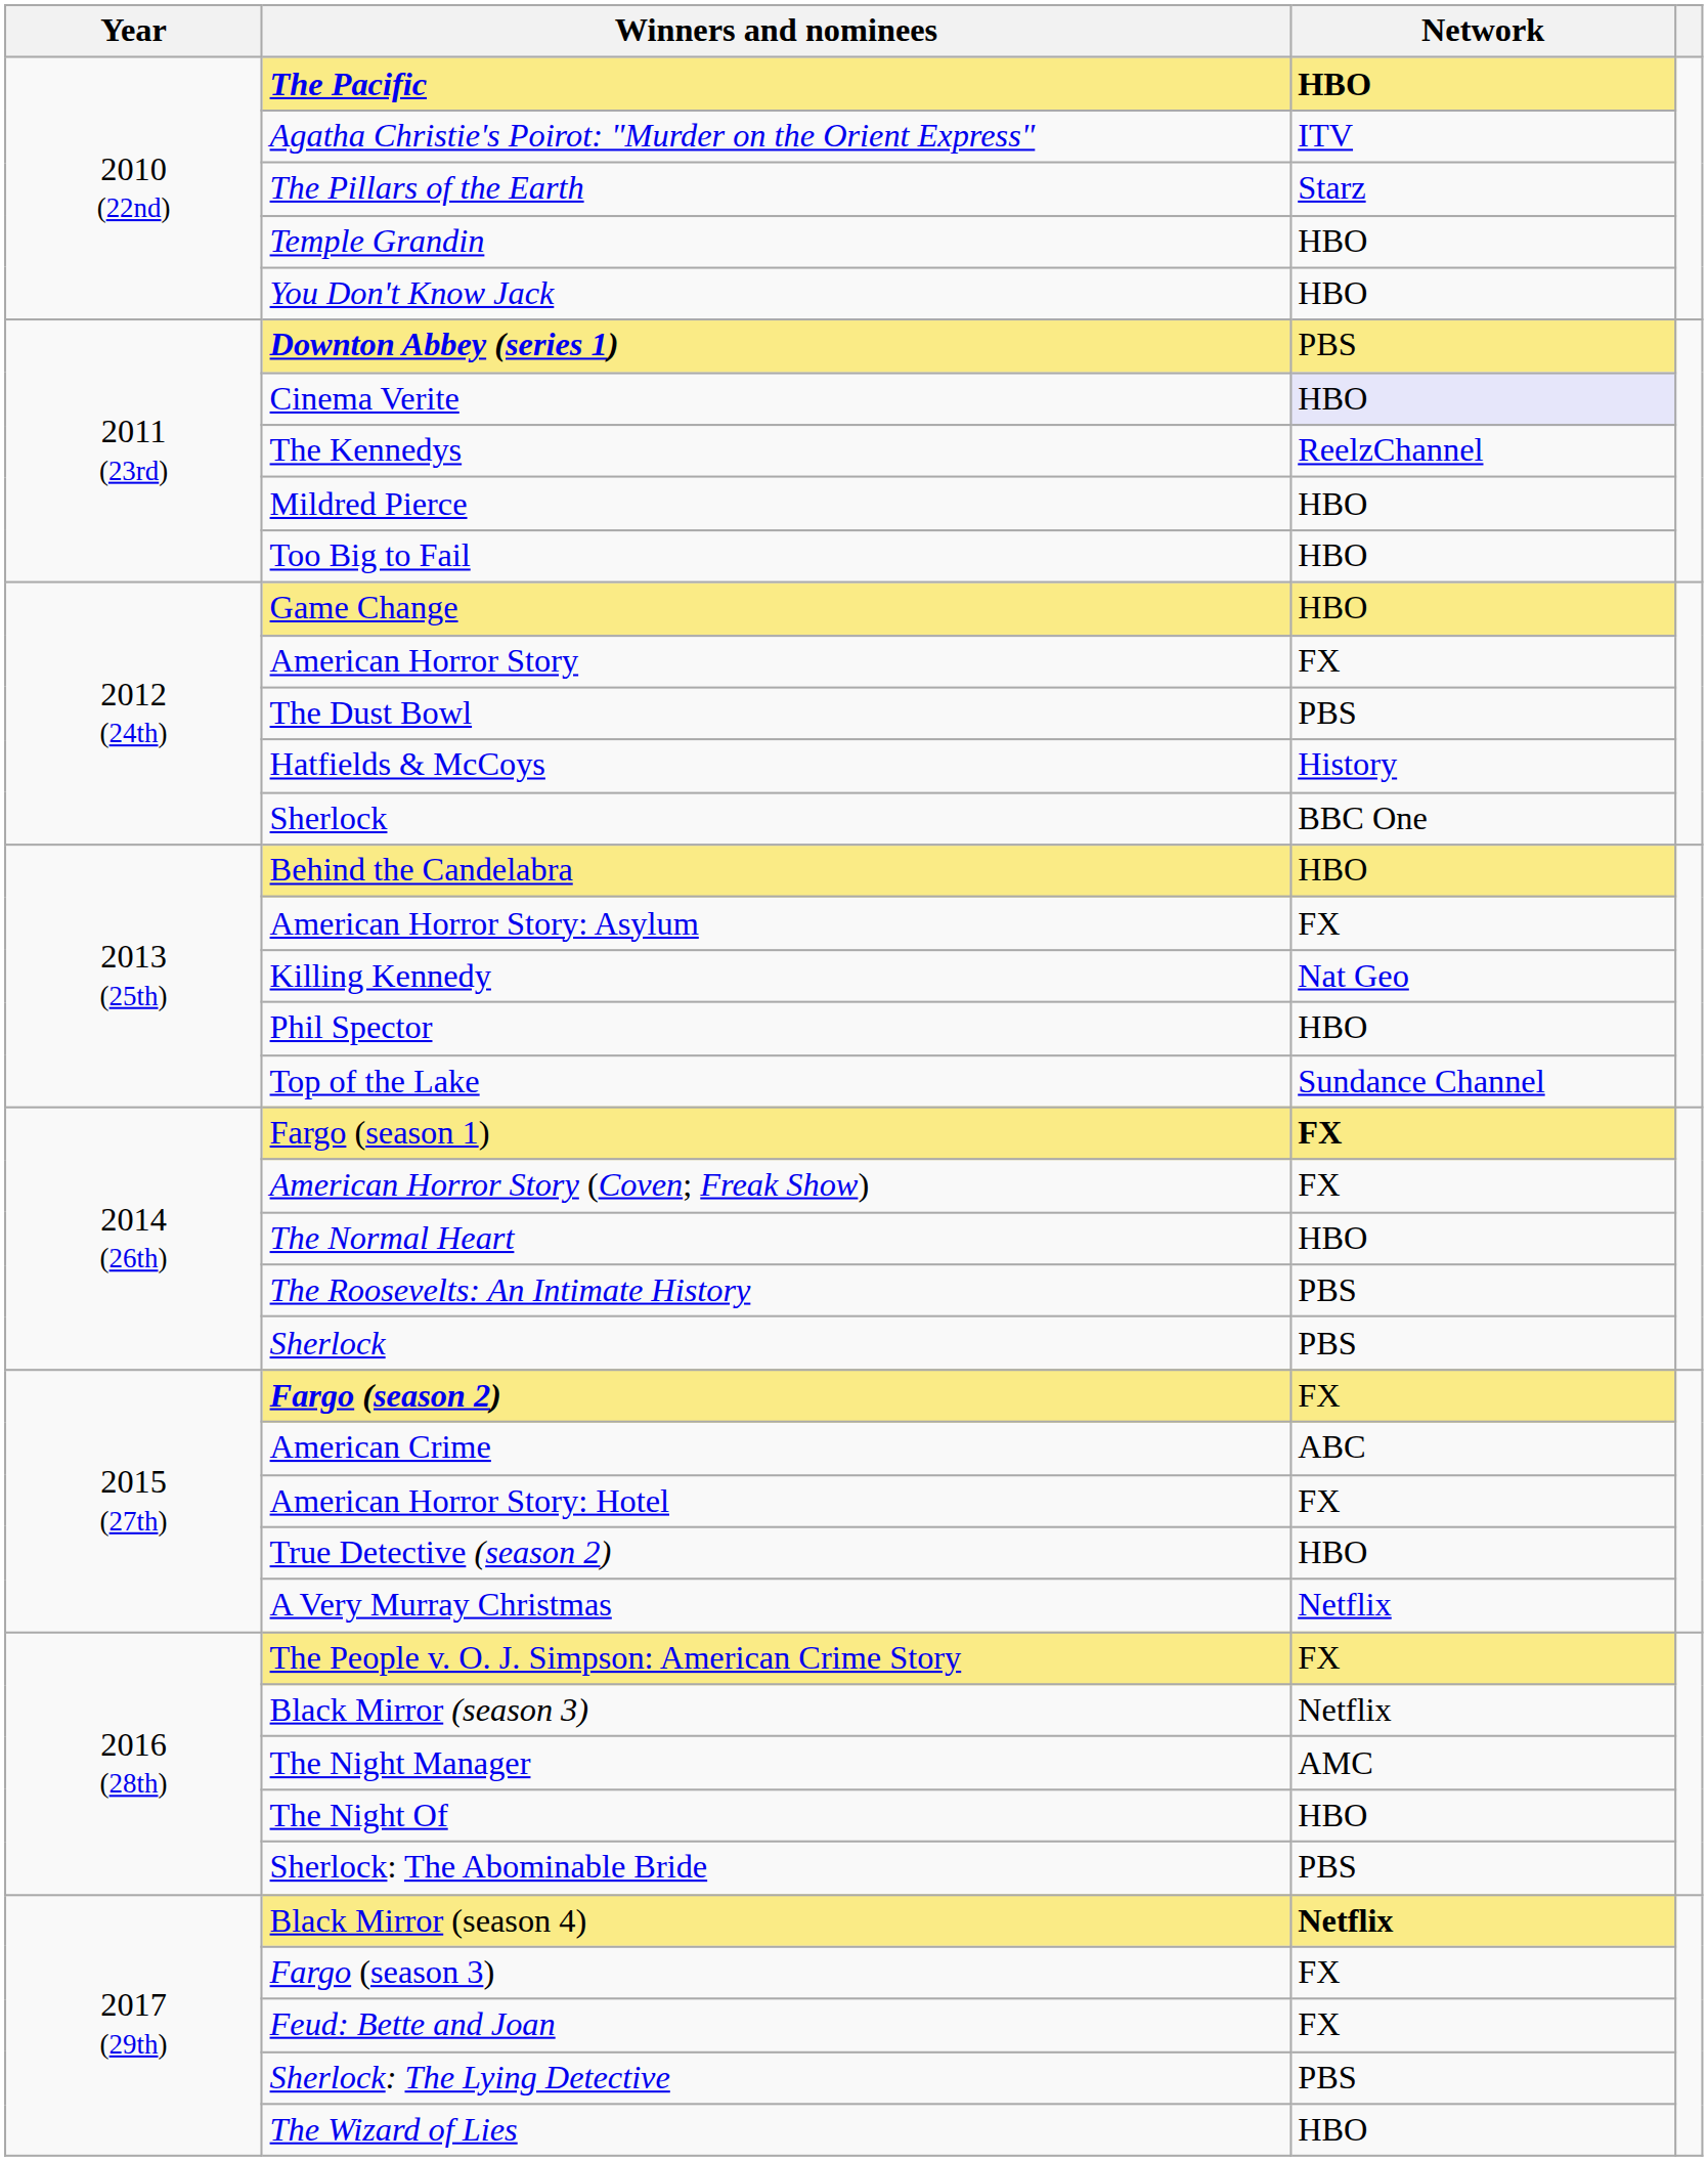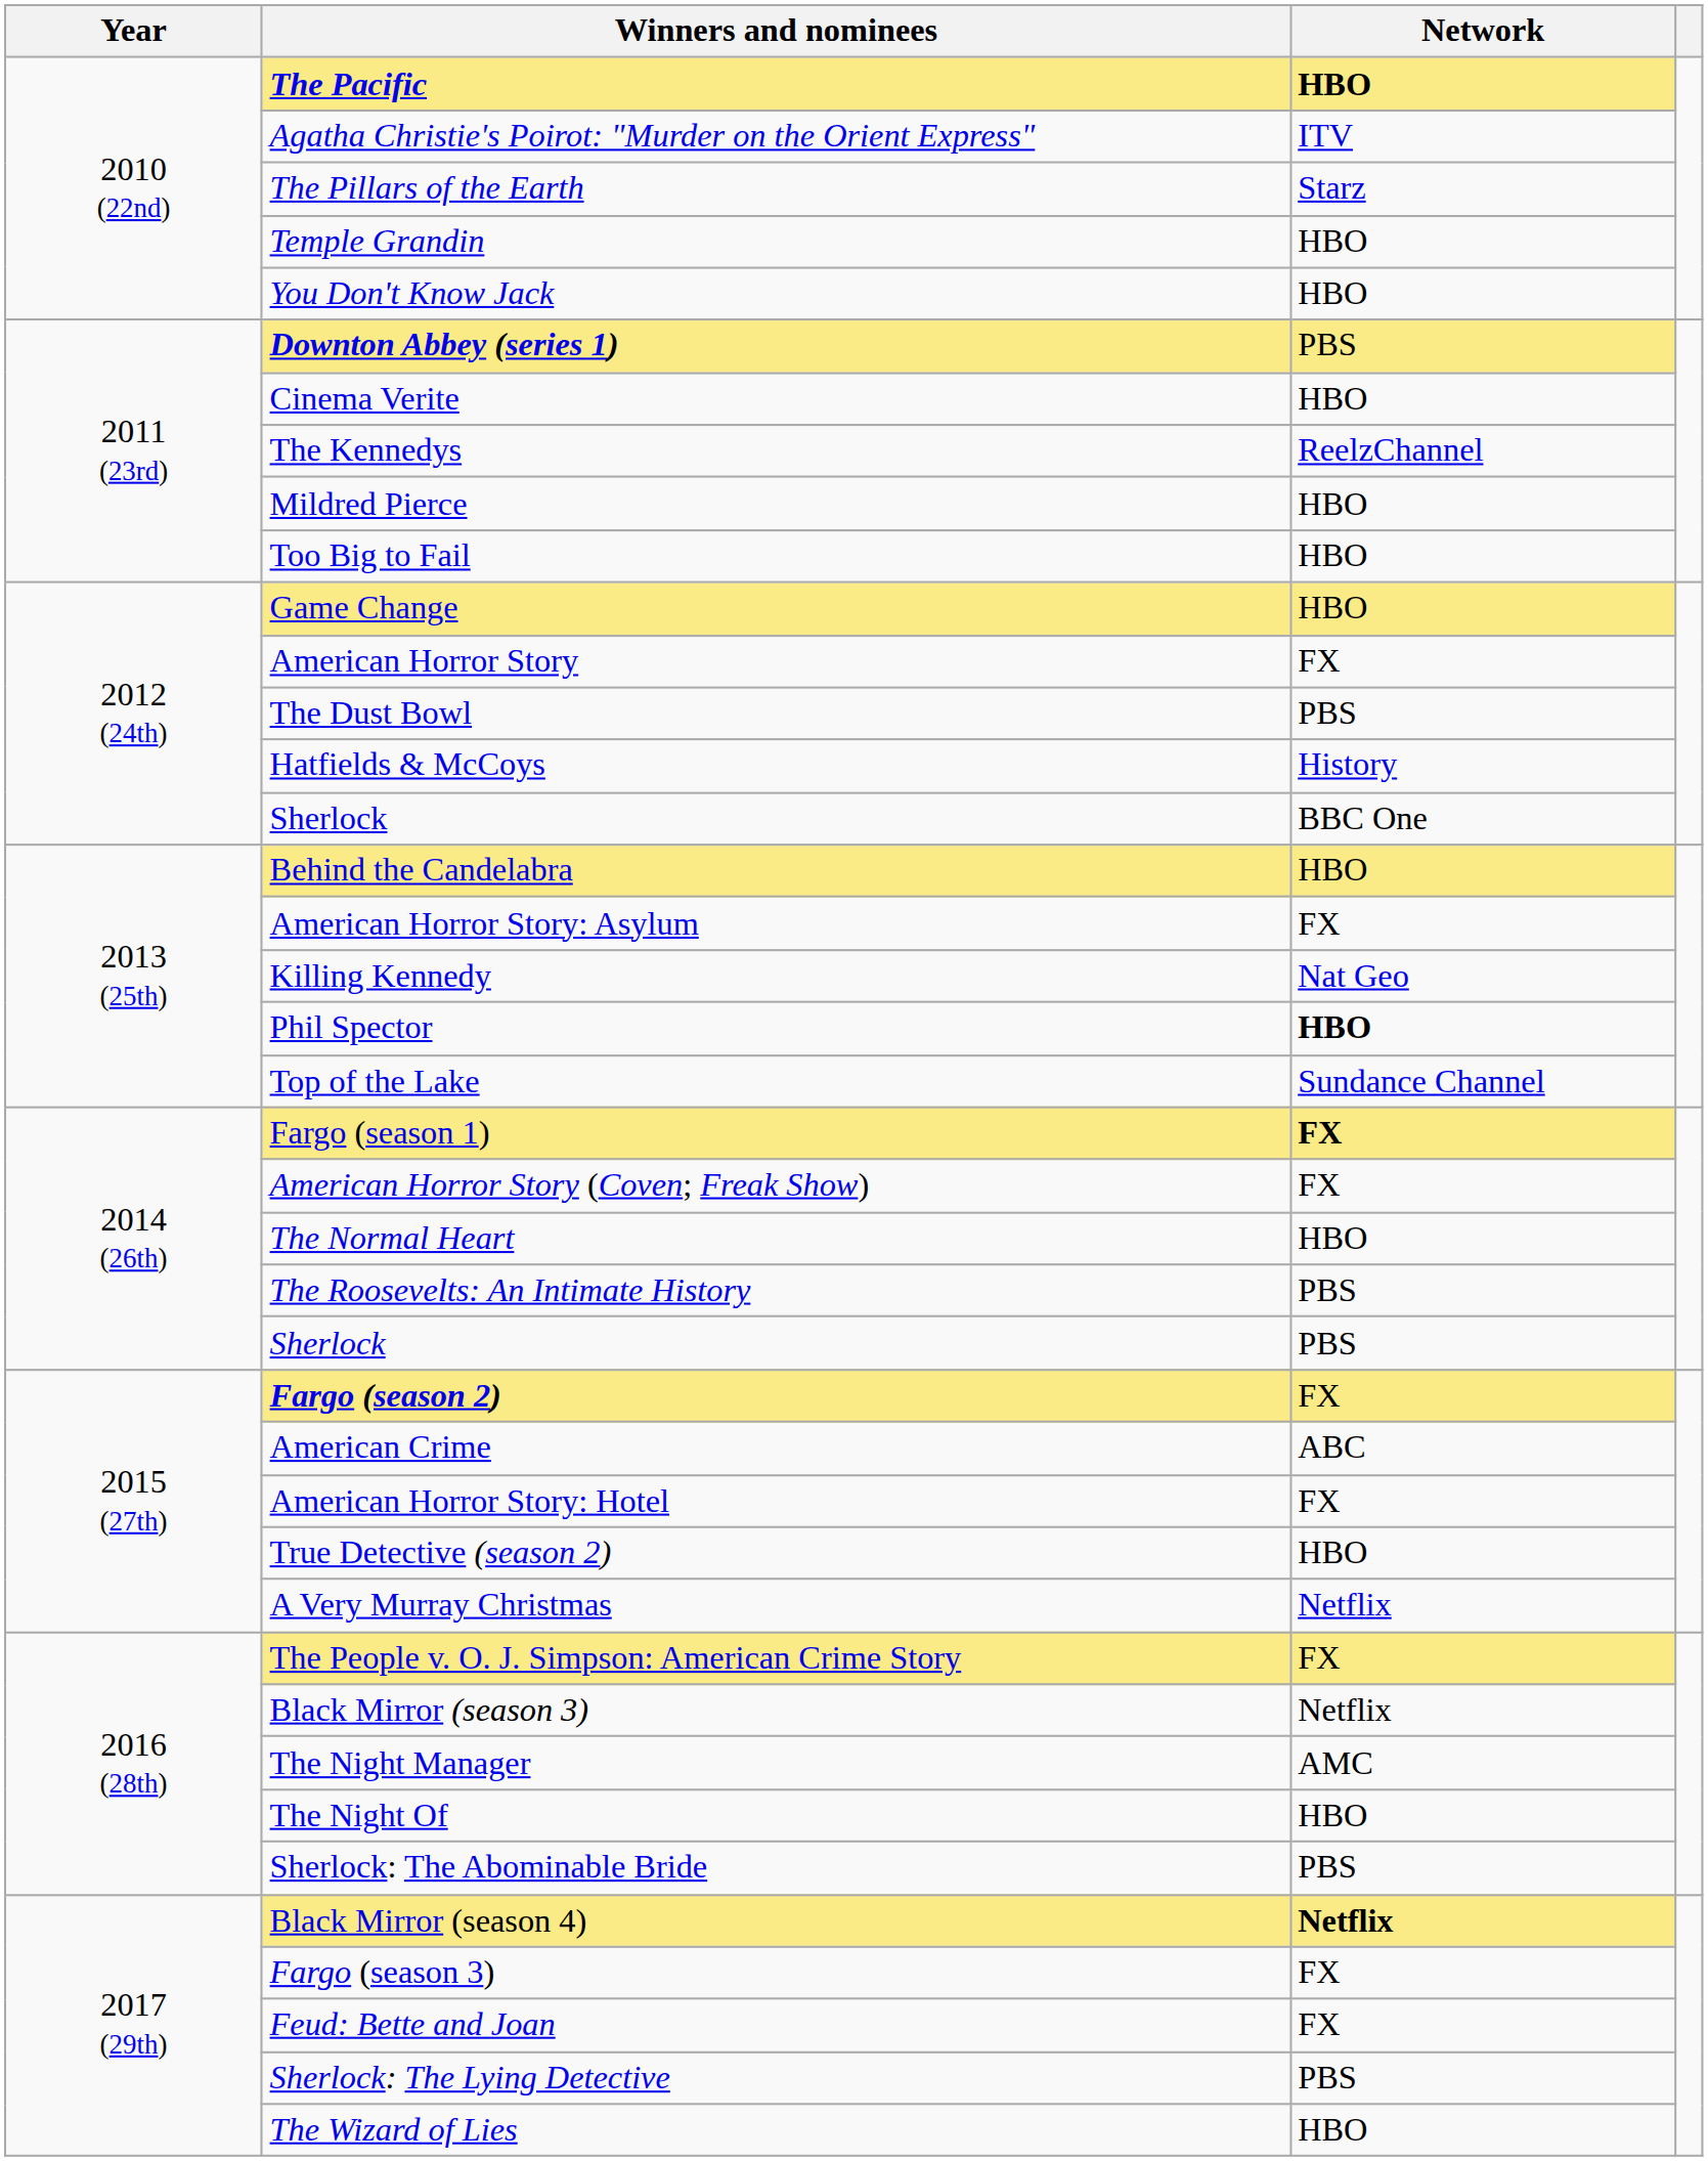Cinema Verite | Network: lavender background -> no background
Phil Spector | Network: normal -> bold
